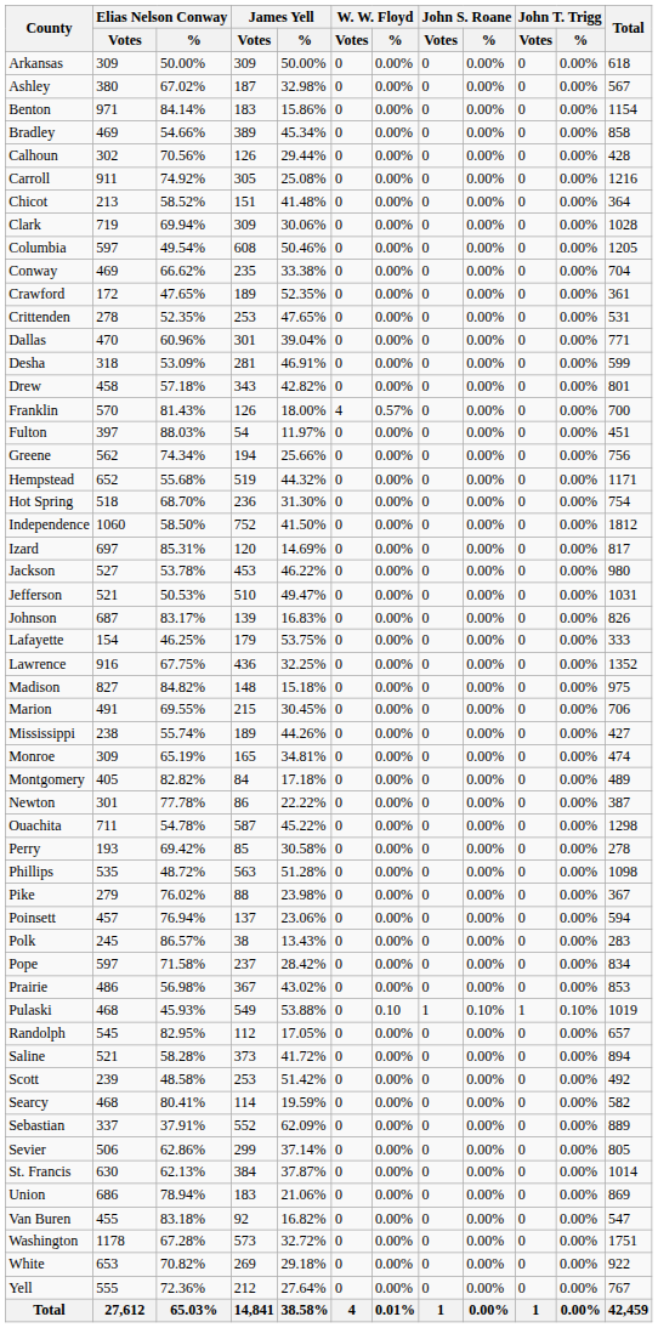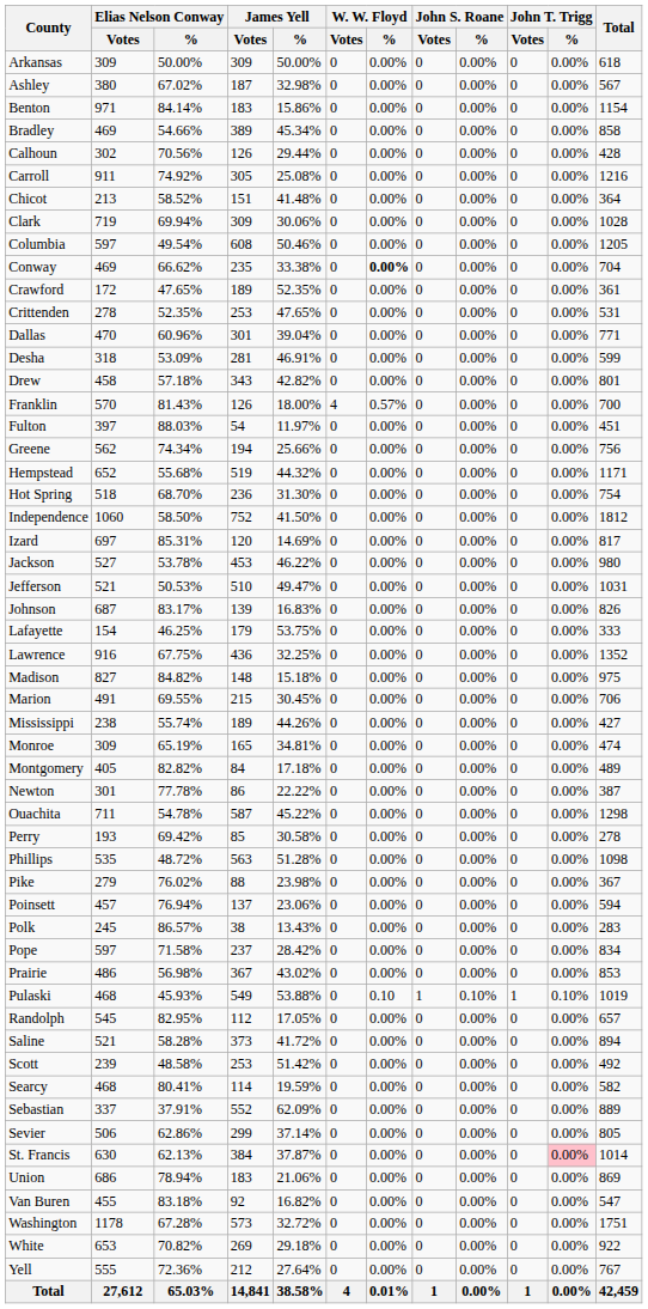Conway | W. W. Floyd / %: normal -> bold
St. Francis | John T. Trigg / %: no background -> pink background
